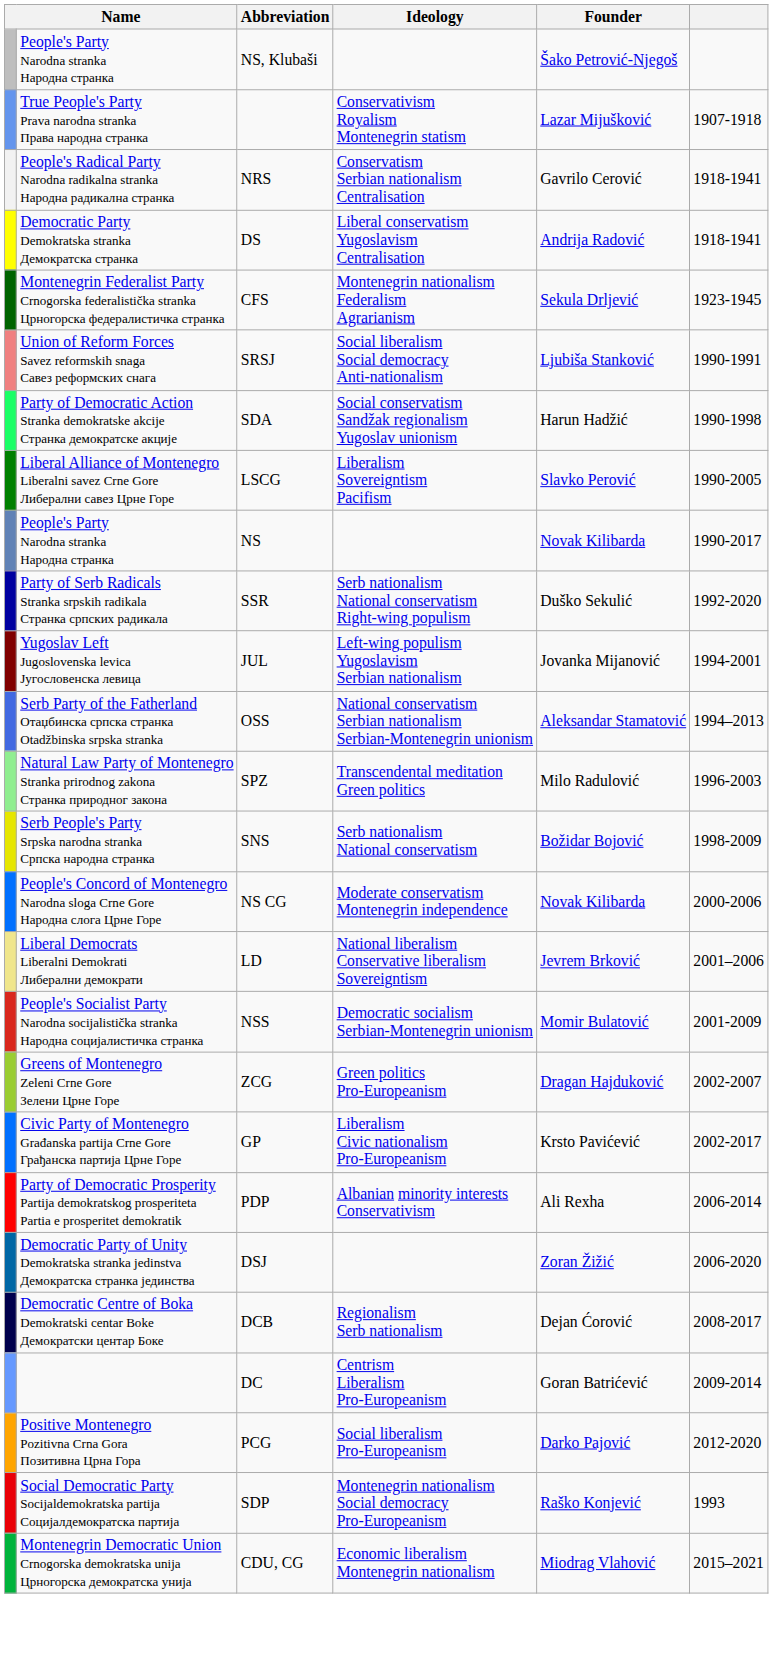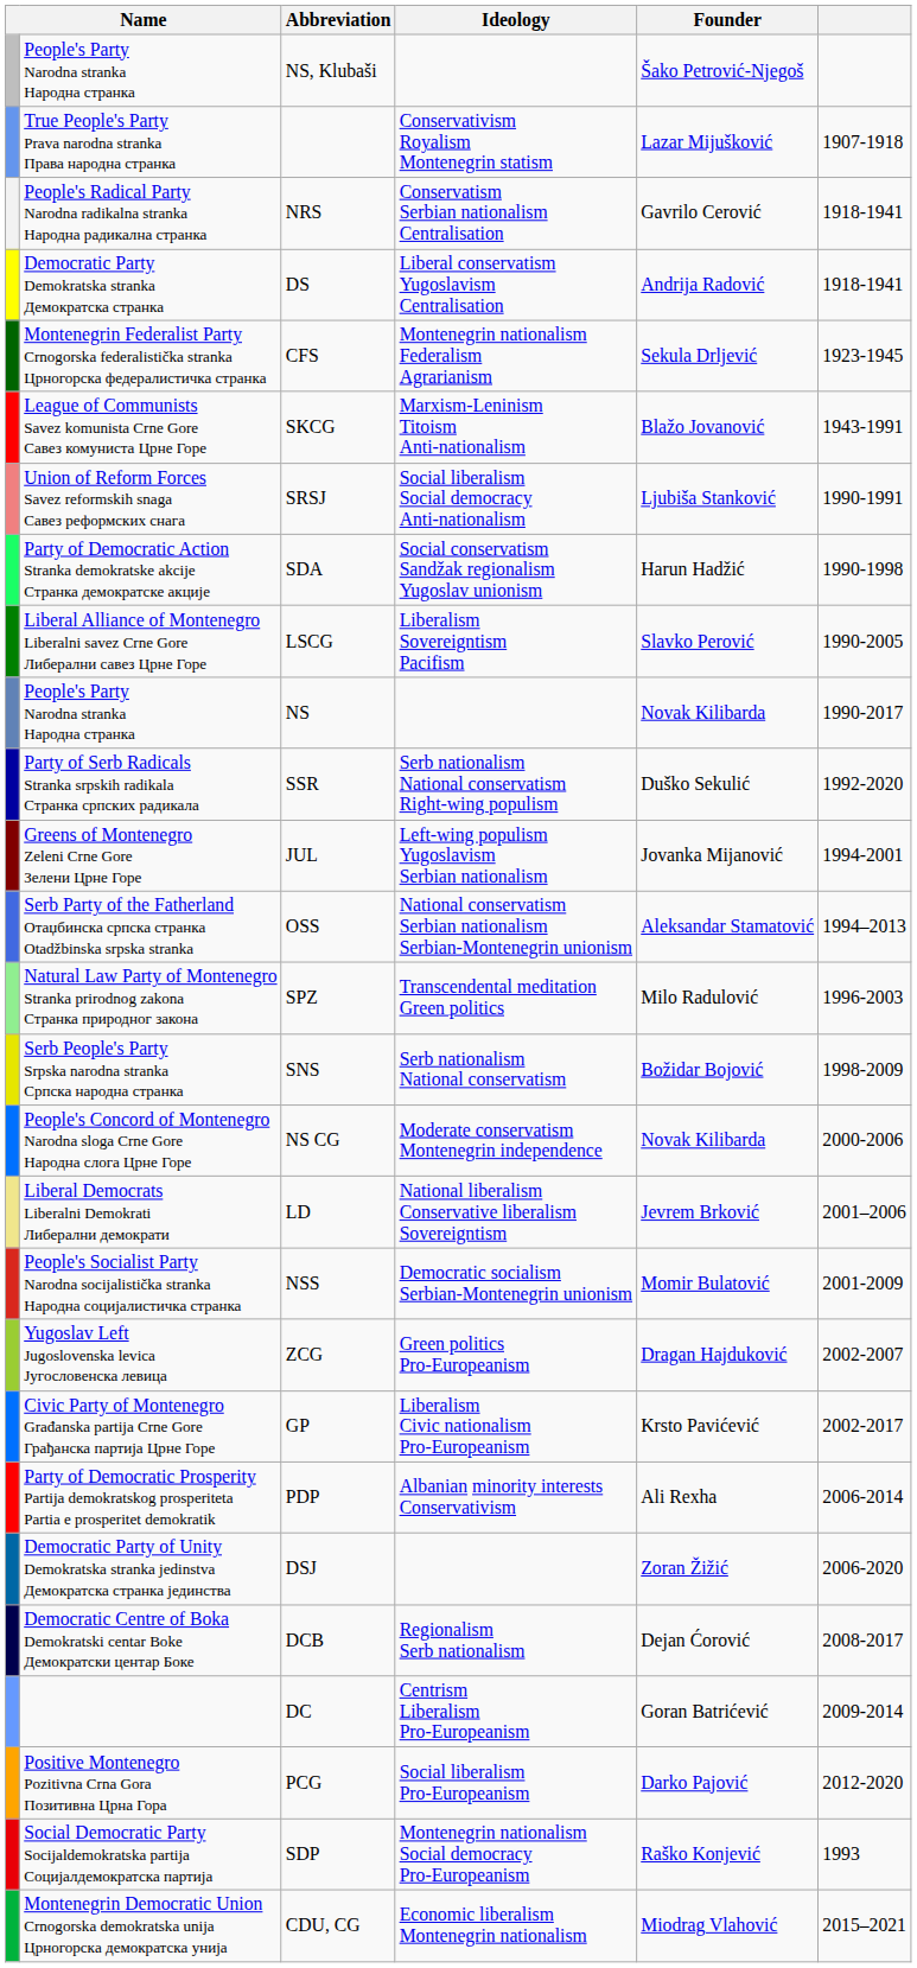+ row: League of Communists Savez komunista Crne Gore Савез комуниста Црне Горе | SKCG | Marxism-Leninism Titoism Anti-nationalism | Blažo Jovanović | 1943-1991
JUL | column 2: Yugoslav Left Jugoslovenska levica Југословенска левица -> Greens of Montenegro Zeleni Crne Gore Зелени Црне Горе
ZCG | column 2: Greens of Montenegro Zeleni Crne Gore Зелени Црне Горе -> Yugoslav Left Jugoslovenska levica Југословенска левица
